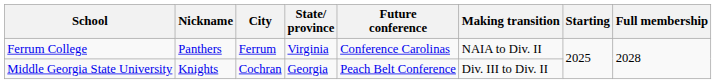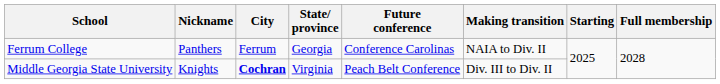Ferrum College | State/ province: Virginia -> Georgia
Middle Georgia State University | City: normal -> bold
Middle Georgia State University | State/ province: Georgia -> Virginia
